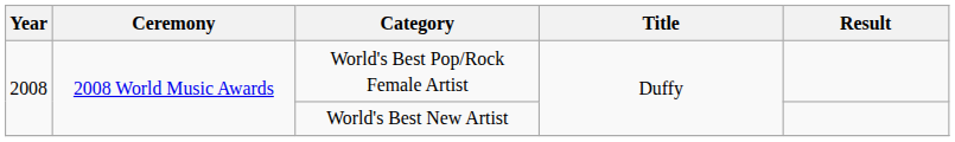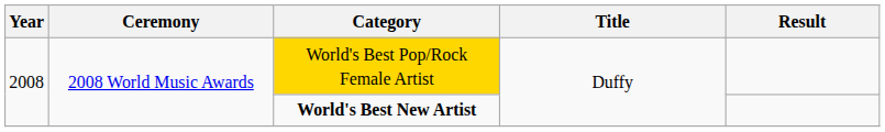World's Best Pop/Rock Female Artist | Category: no background -> gold background
World's Best New Artist | Category: normal -> bold
